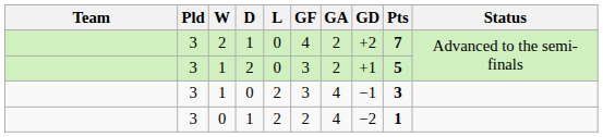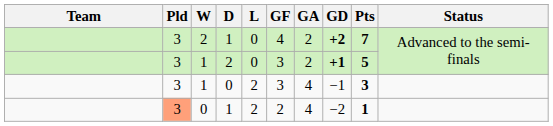row 2 | GD: normal -> bold
row 3 | GD: normal -> bold
row 5 | Pld: no background -> lightsalmon background
